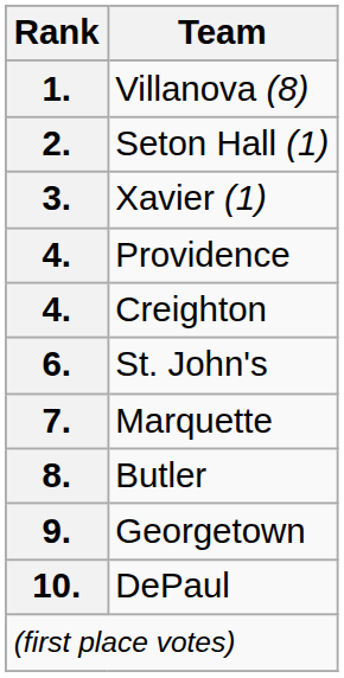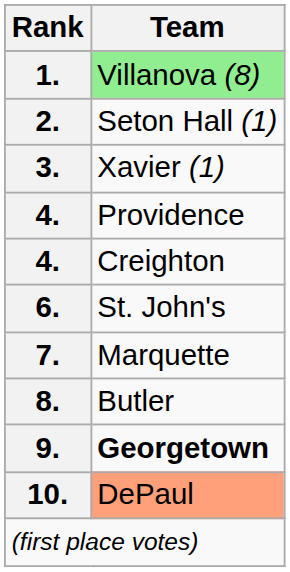1. | Team: no background -> lightgreen background
9. | Team: normal -> bold
10. | Team: no background -> lightsalmon background
